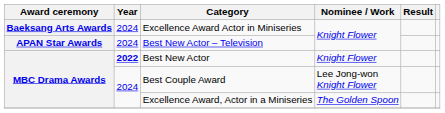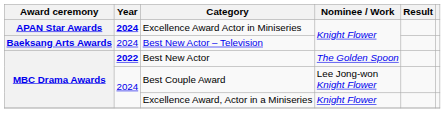Excellence Award Actor in Miniseries | Award ceremony: Baeksang Arts Awards -> APAN Star Awards
Excellence Award Actor in Miniseries | Year: normal -> bold
Best New Actor – Television | Award ceremony: APAN Star Awards -> Baeksang Arts Awards
Best New Actor | Nominee / Work: Knight Flower -> The Golden Spoon
Excellence Award, Actor in a Miniseries | Nominee / Work: The Golden Spoon -> Knight Flower
